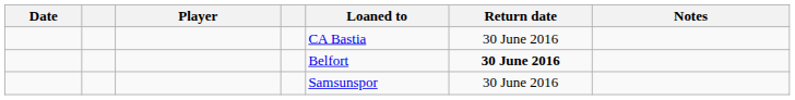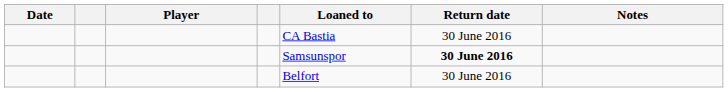row 3 | Loaned to: Belfort -> Samsunspor
row 4 | Loaned to: Samsunspor -> Belfort
